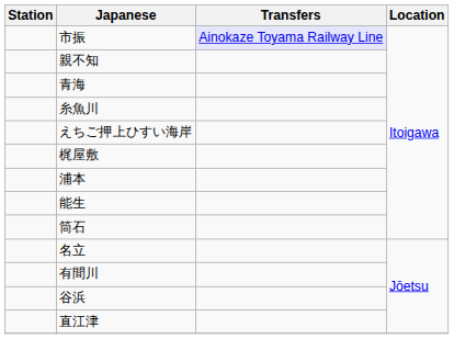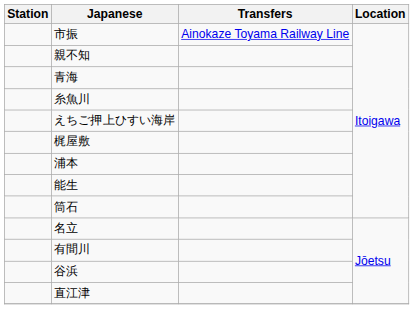市振 | Transfers: lavender background -> no background
